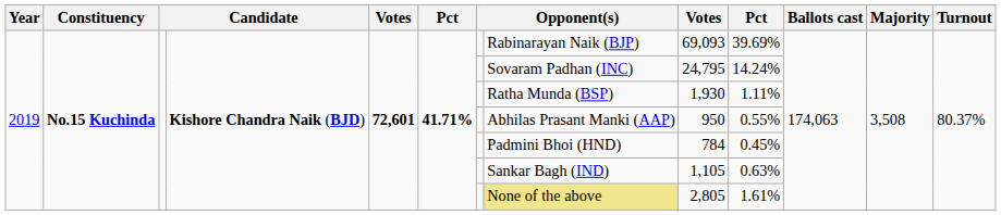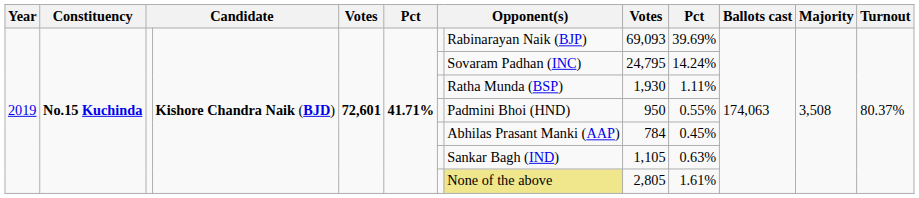row 5 | column 8: Abhilas Prasant Manki (AAP) -> Padmini Bhoi (HND)
row 6 | column 8: Padmini Bhoi (HND) -> Abhilas Prasant Manki (AAP)
